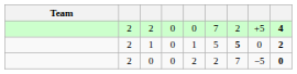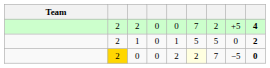row 3 | column 7: bold -> normal
row 4 | column 2: no background -> gold background
row 4 | column 6: no background -> lightyellow background
